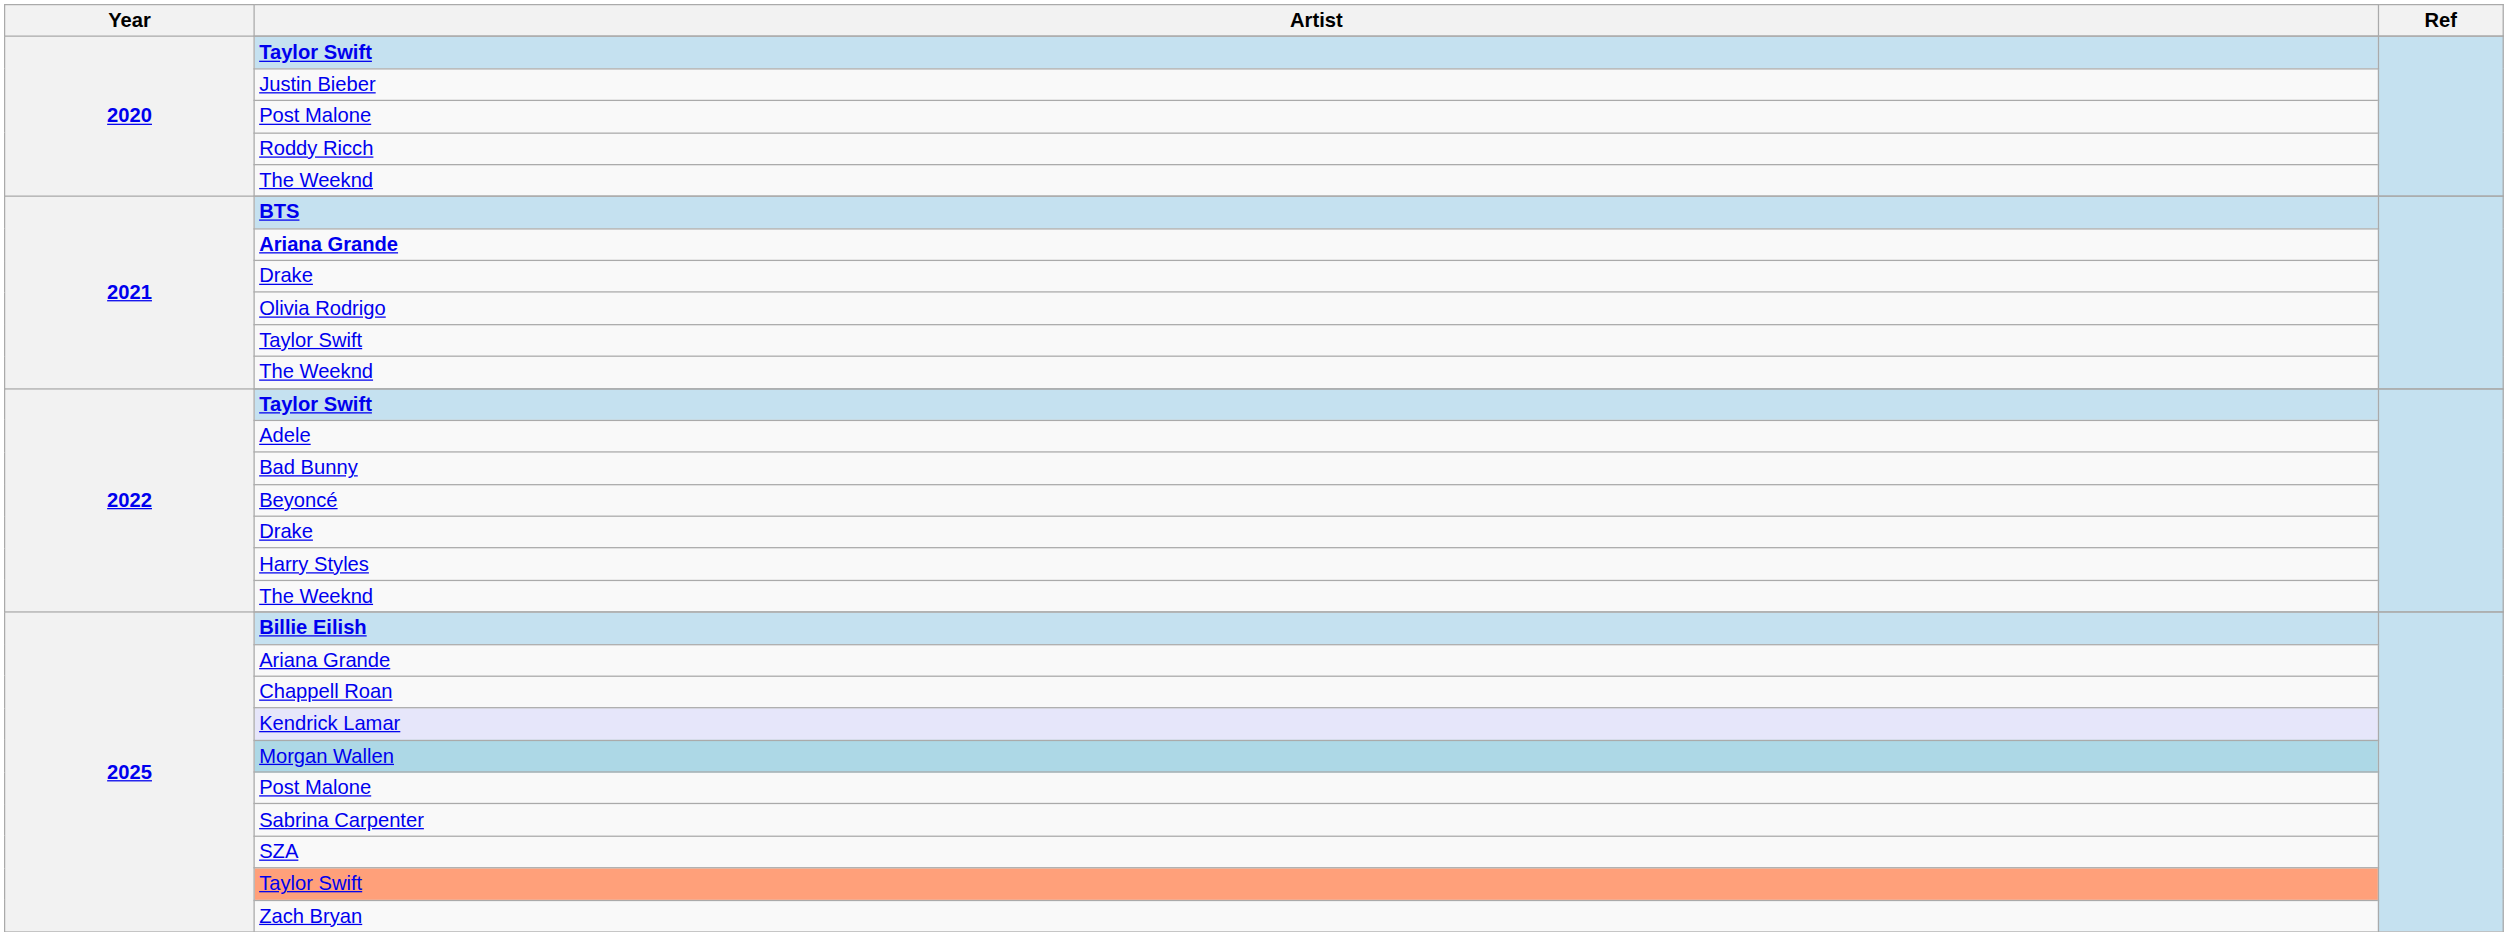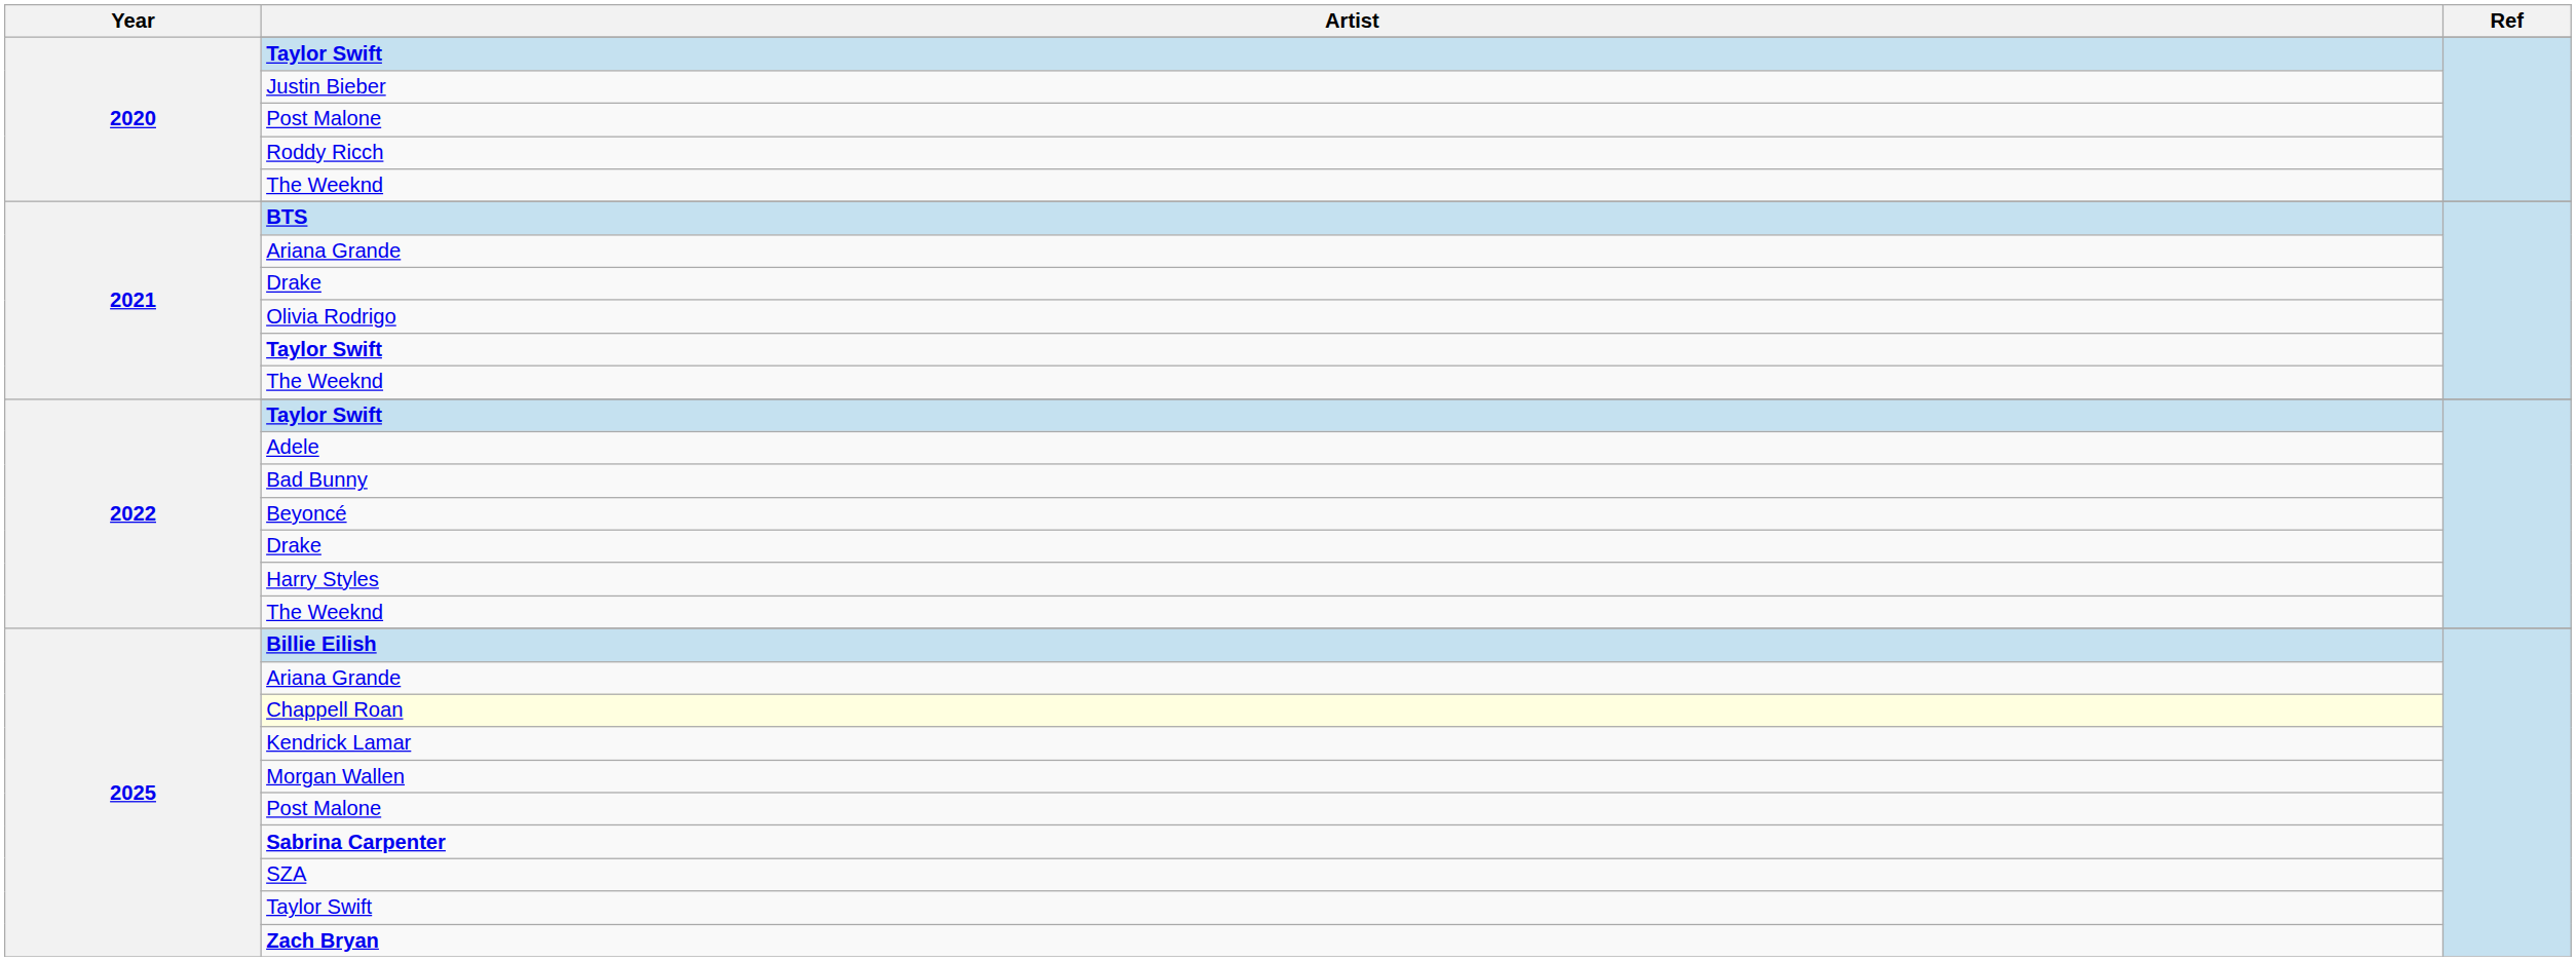2021 / Ariana Grande | Artist: bold -> normal
2021 / Taylor Swift | Artist: normal -> bold
Chappell Roan | Artist: no background -> lightyellow background
Kendrick Lamar | Artist: lavender background -> no background
Morgan Wallen | Artist: lightblue background -> no background
Sabrina Carpenter | Artist: normal -> bold
2025 / Taylor Swift | Artist: lightsalmon background -> no background
Zach Bryan | Artist: normal -> bold
